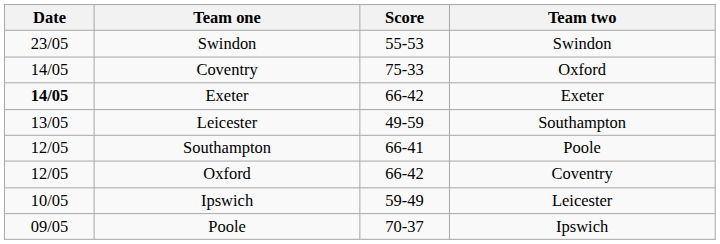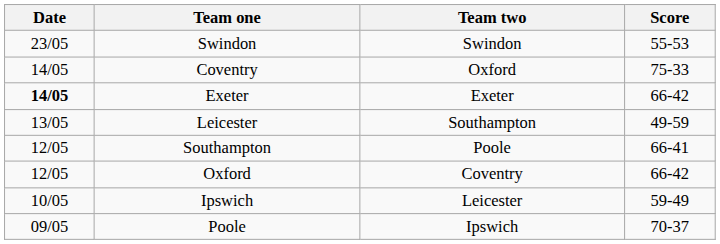columns swapped: Score <-> Team two
